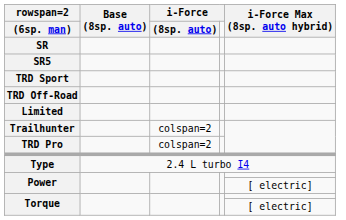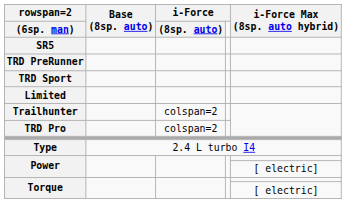- row: SR
+ row: TRD PreRunner
- row: TRD Off-Road
